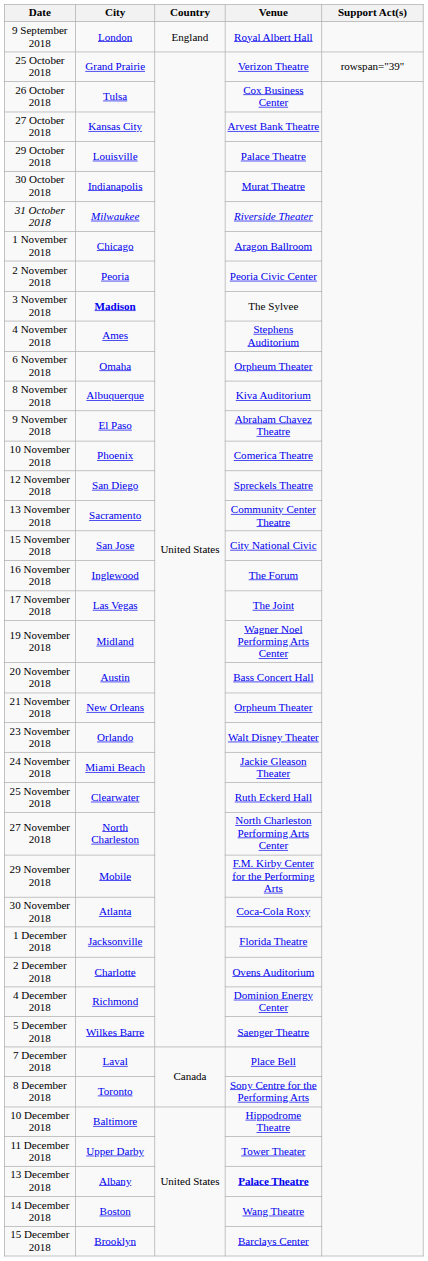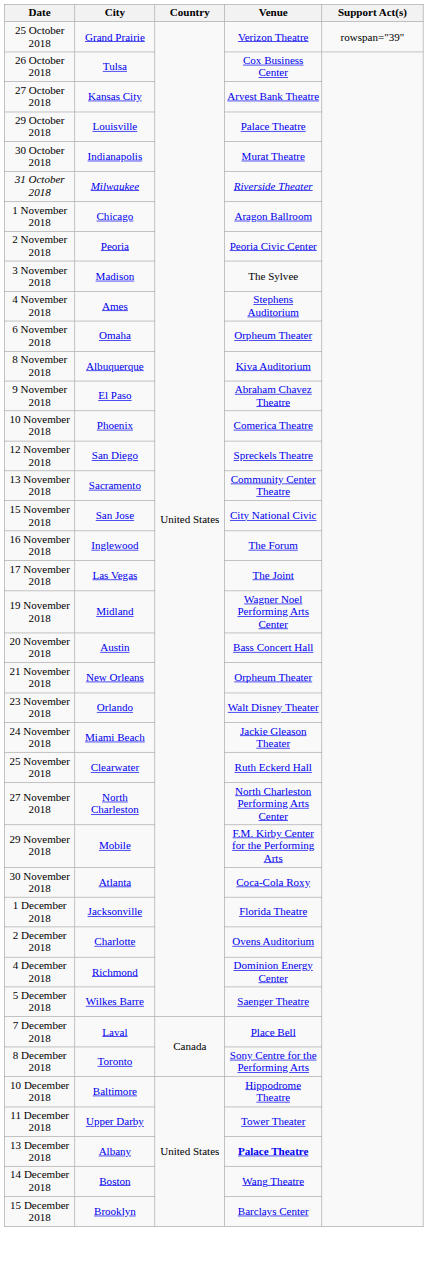- row: 9 September 2018 | London | England | Royal Albert Hall
3 November 2018 | City: bold -> normal
